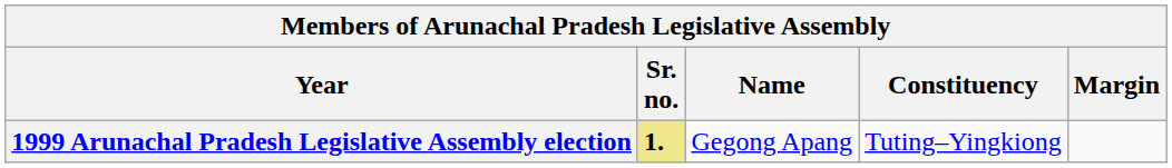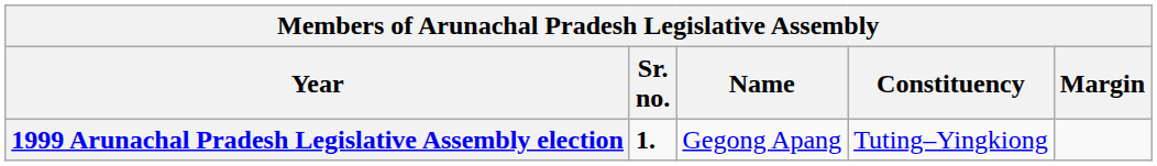1999 Arunachal Pradesh Legislative Assembly election | Sr. no.: khaki background -> no background
